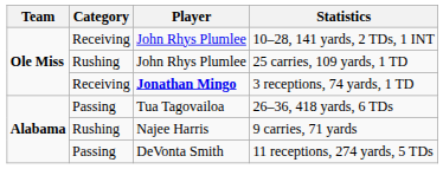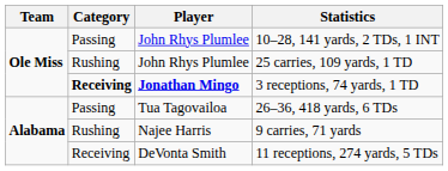10–28, 141 yards, 2 TDs, 1 INT | Category: Receiving -> Passing
3 receptions, 74 yards, 1 TD | Category: normal -> bold
11 receptions, 274 yards, 5 TDs | Category: Passing -> Receiving
